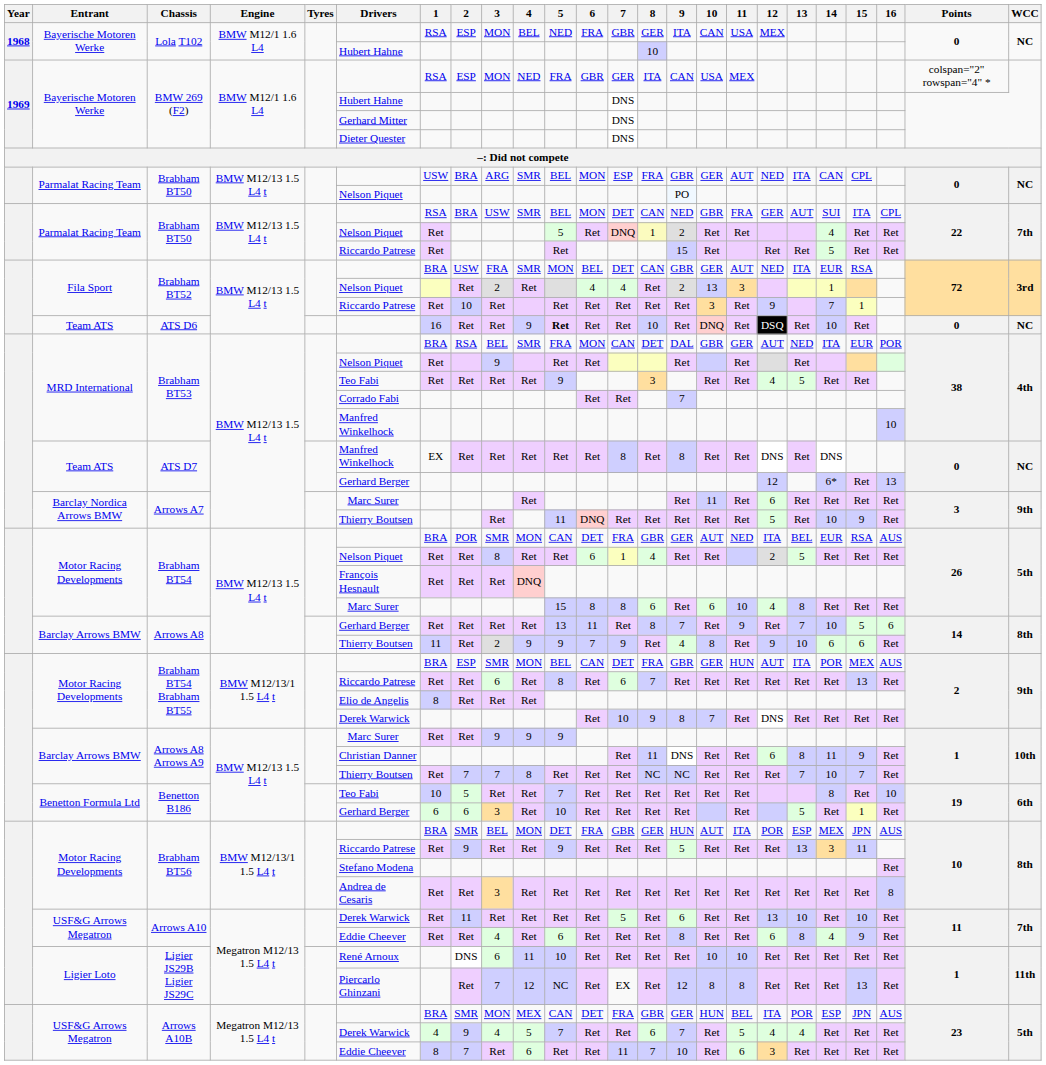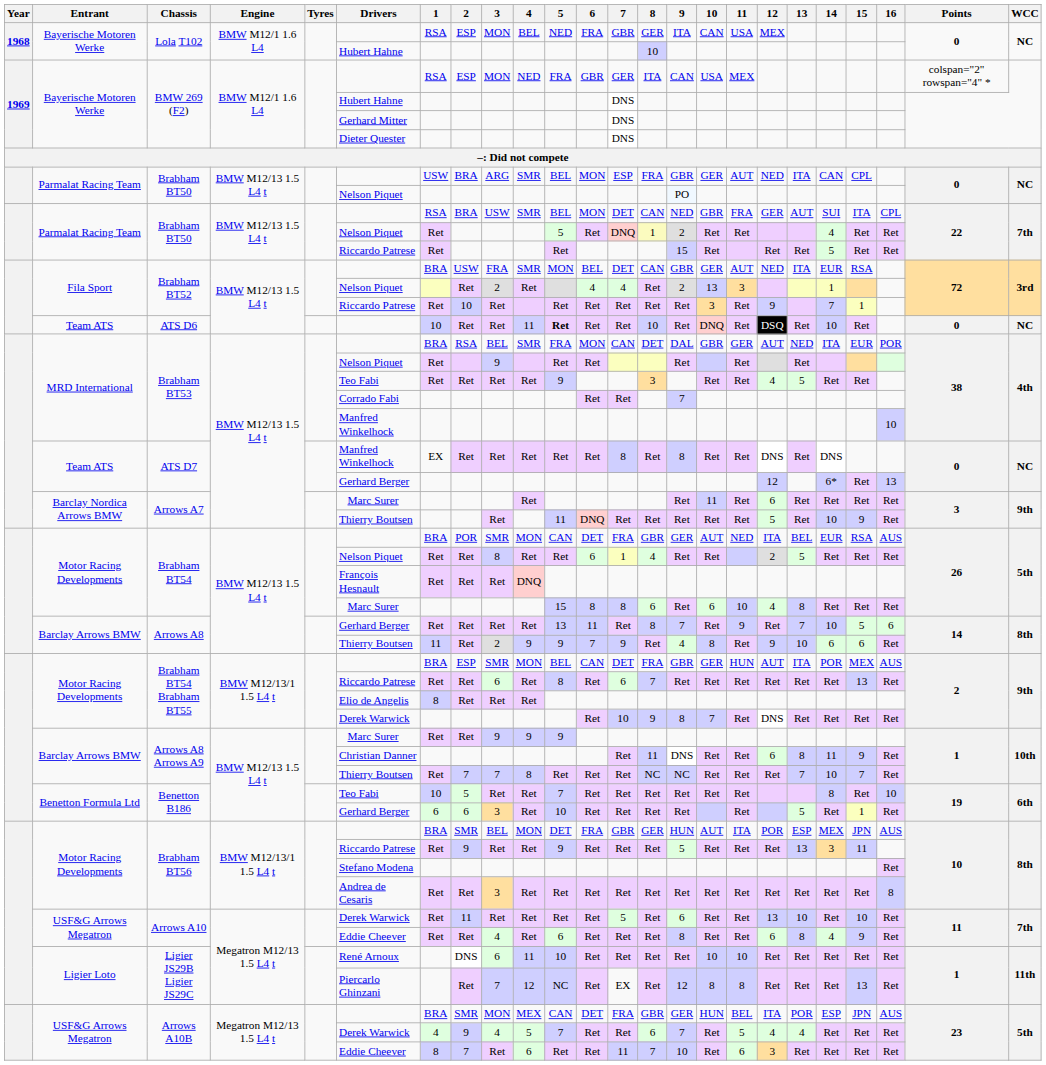ATS D6 | 1: 16 -> 10
ATS D6 | 4: 9 -> 11
